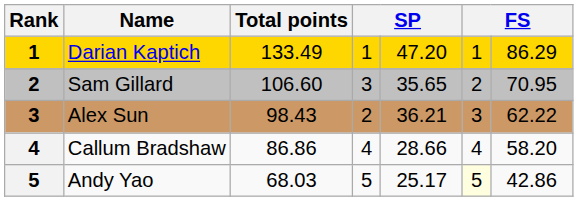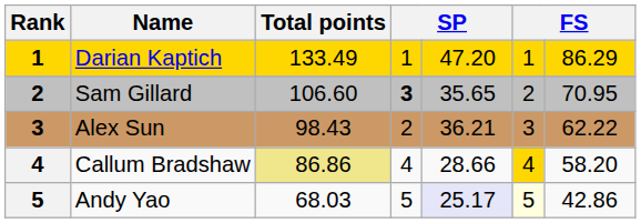Sam Gillard | column 4: normal -> bold
Callum Bradshaw | Total points: no background -> khaki background
Callum Bradshaw | column 6: no background -> gold background
Andy Yao | column 5: no background -> lavender background
